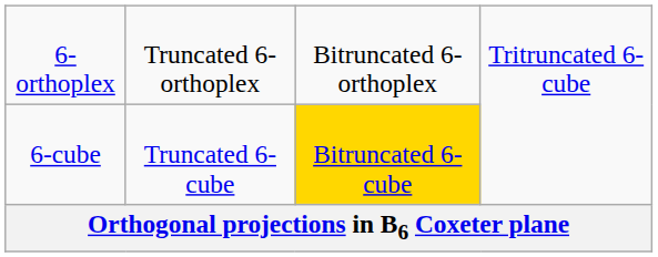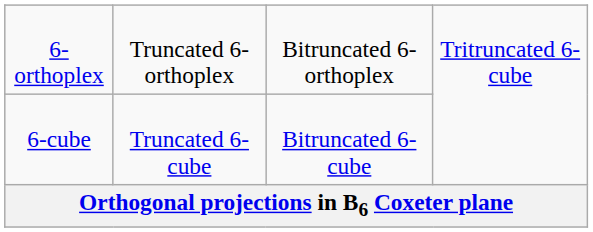6-cube | column 3: gold background -> no background
